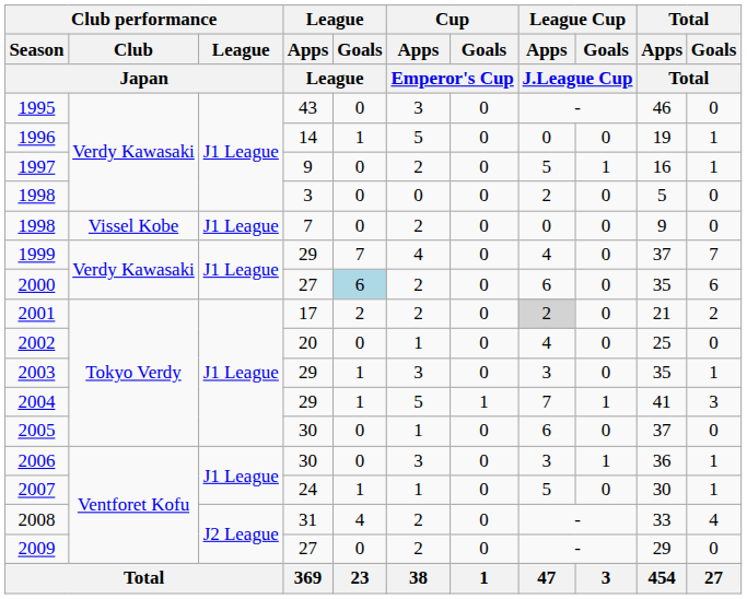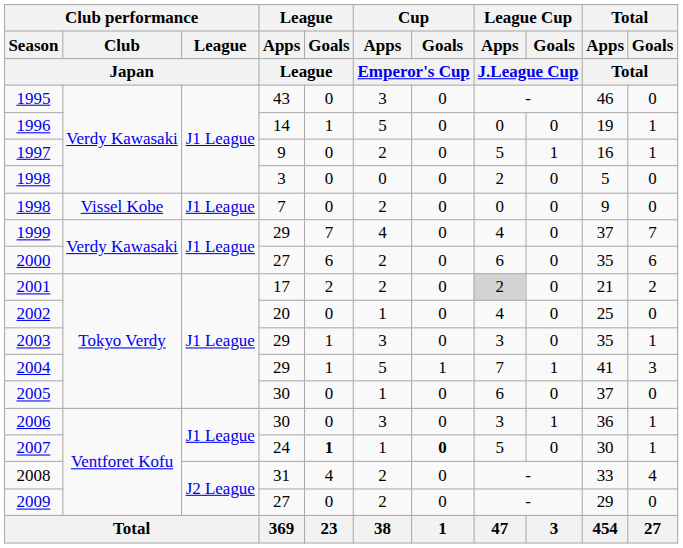2000 | League / Goals / League: lightblue background -> no background
2007 | League / Goals / League: normal -> bold
2007 | Cup / Goals / Emperor's Cup: normal -> bold
